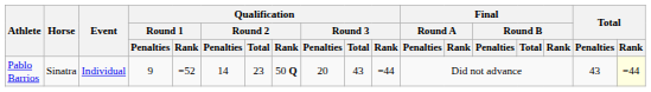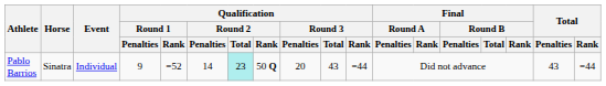Pablo Barrios | Qualification / Round 2 / Total: no background -> paleturquoise background
Pablo Barrios | Total / Rank: lightyellow background -> no background
